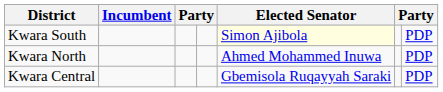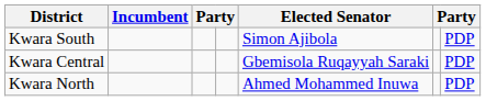Kwara South | Elected Senator: lightyellow background -> no background
rows swapped: Kwara Central <-> Kwara North
